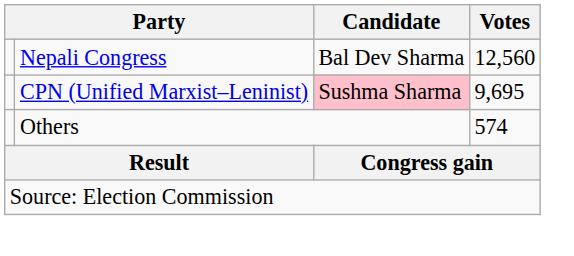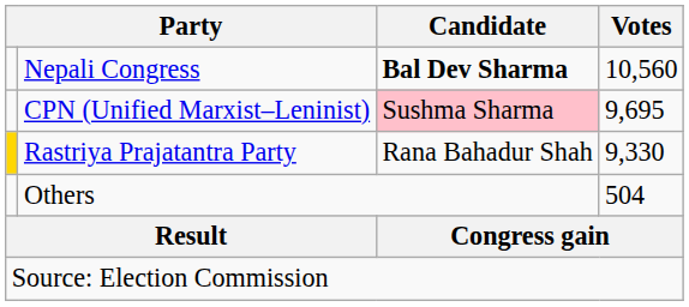Nepali Congress | Candidate: normal -> bold
Nepali Congress | Votes: 12,560 -> 10,560
+ row: Rastriya Prajatantra Party | Rana Bahadur Shah | 9,330
Others | Votes: 574 -> 504
